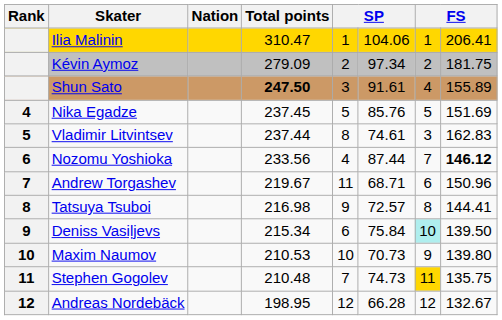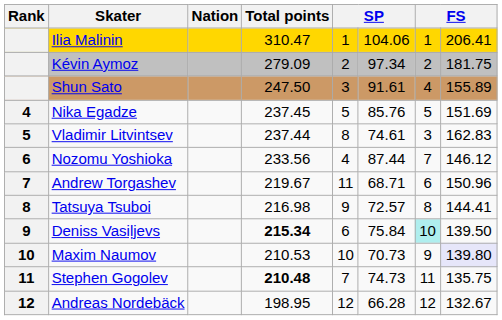Shun Sato | Total points: bold -> normal
Nozomu Yoshioka | column 8: bold -> normal
Deniss Vasiļjevs | Total points: normal -> bold
Maxim Naumov | column 8: no background -> lavender background
Stephen Gogolev | Total points: normal -> bold
Stephen Gogolev | column 7: gold background -> no background
